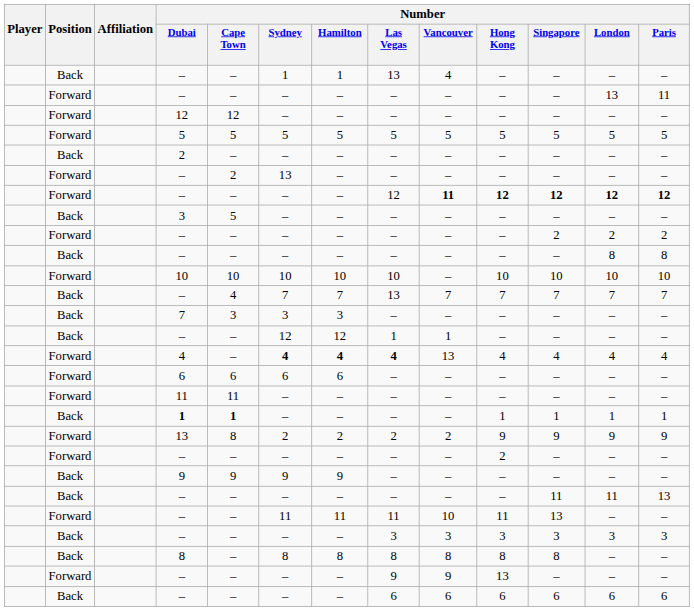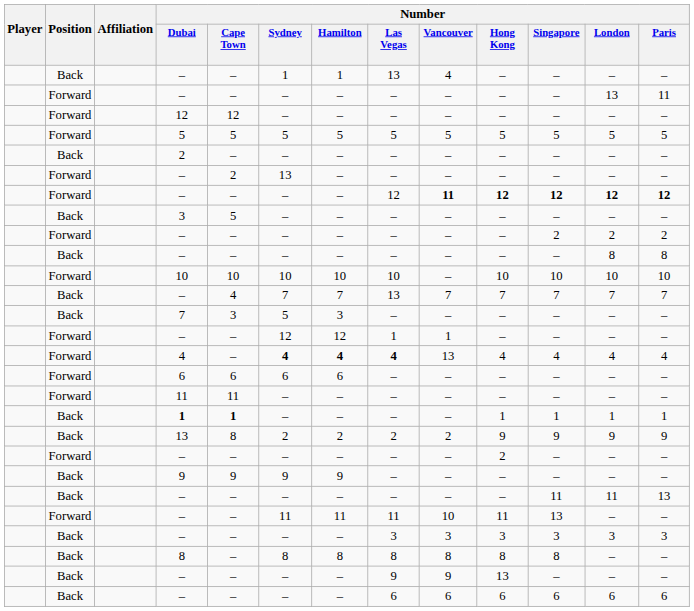row 16 | Number / Sydney: 3 -> 5
row 17 | Position: Back -> Forward
row 22 | Position: Forward -> Back
row 29 | Position: Forward -> Back
